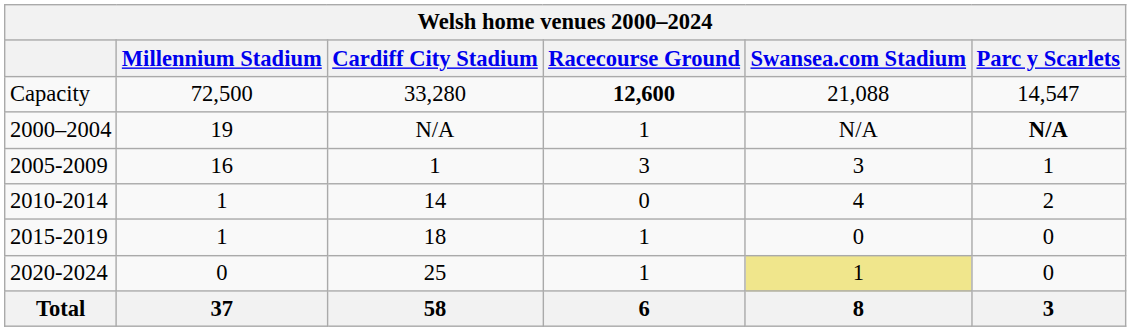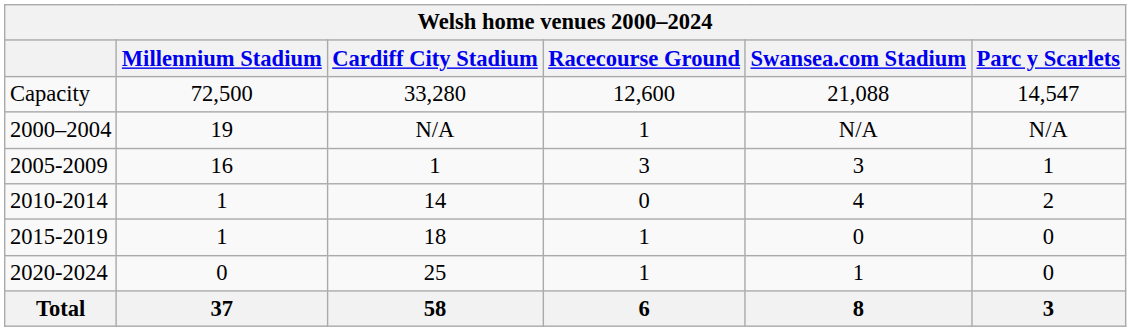Capacity | Racecourse Ground: bold -> normal
2000–2004 | Parc y Scarlets: bold -> normal
2020-2024 | Swansea.com Stadium: khaki background -> no background
